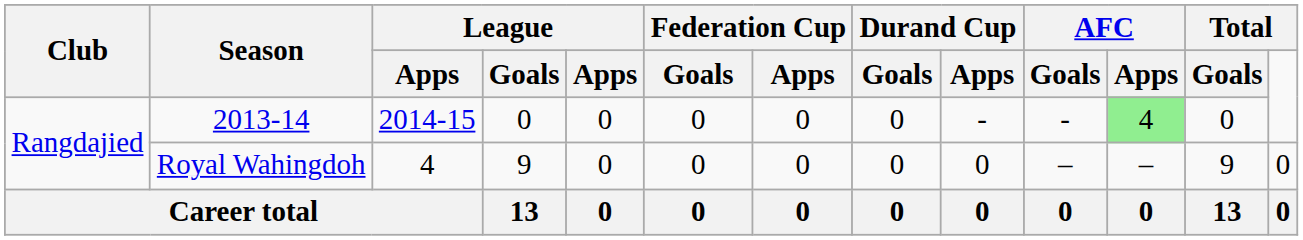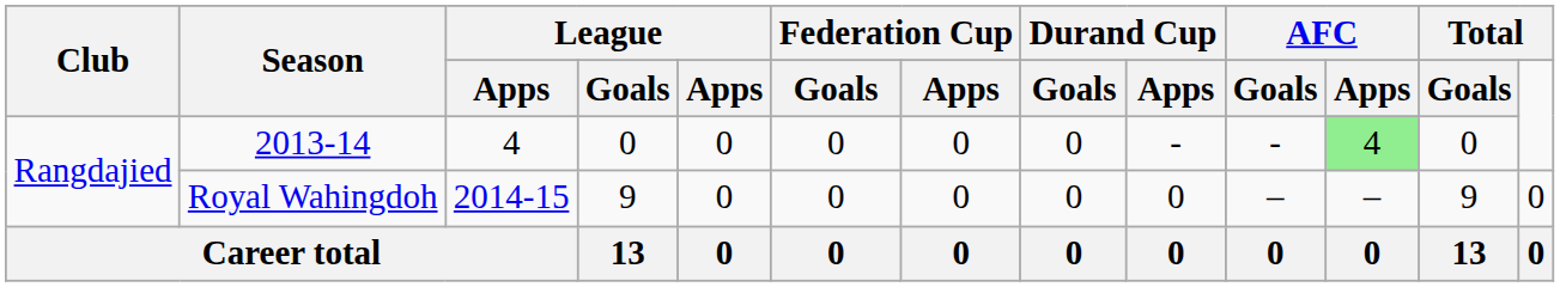2013-14 | column 3: 2014-15 -> 4
Royal Wahingdoh | column 3: 4 -> 2014-15
